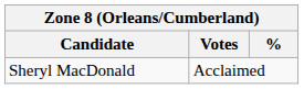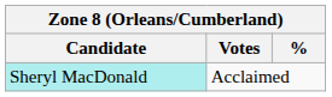Sheryl MacDonald | Candidate: no background -> paleturquoise background
